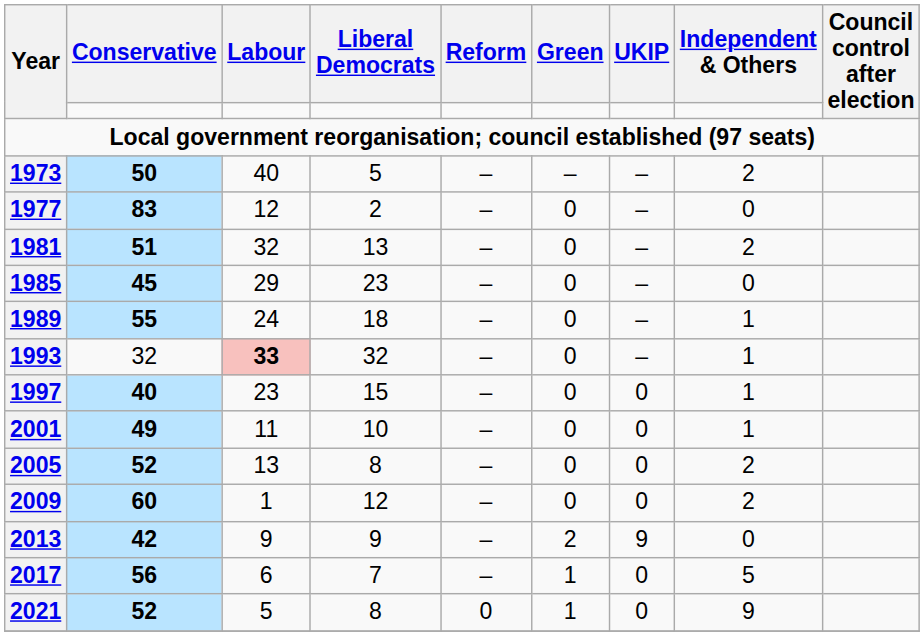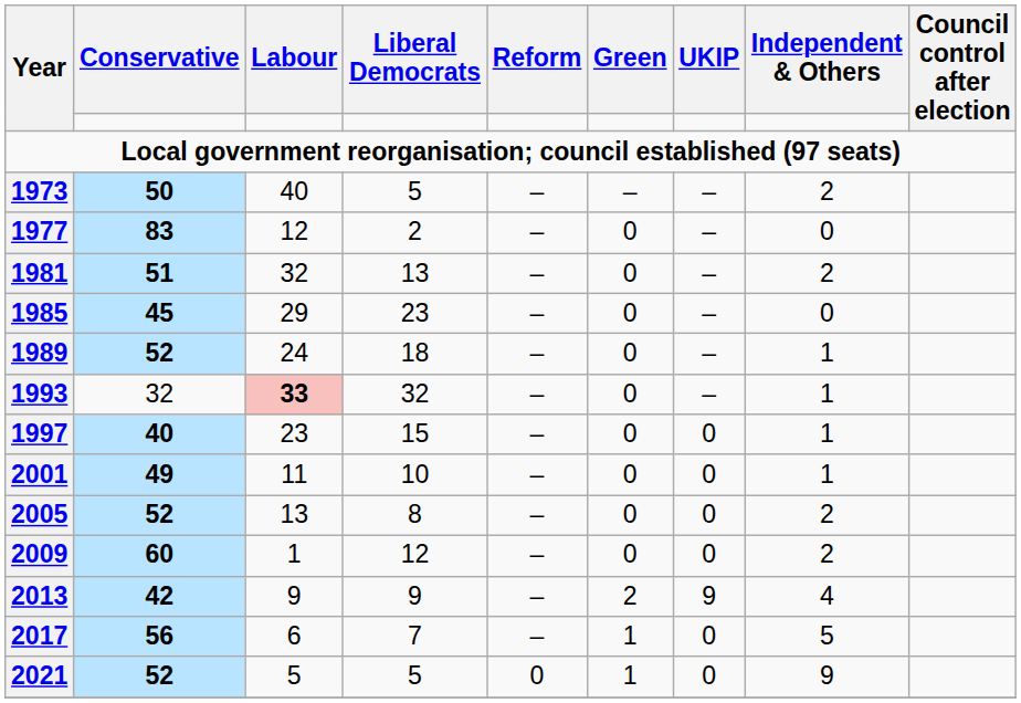1989 | Conservative: 55 -> 52
2013 | Independent & Others: 0 -> 4
2021 | Liberal Democrats: 8 -> 5
